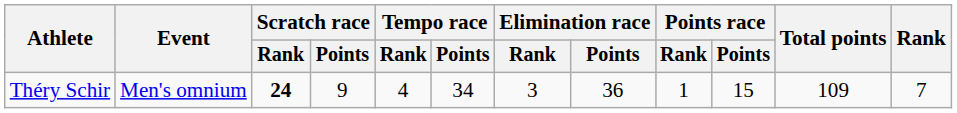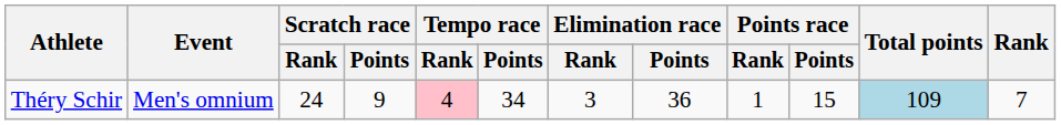Théry Schir | Scratch race / Rank: bold -> normal
Théry Schir | Tempo race / Rank: no background -> pink background
Théry Schir | Total points: no background -> lightblue background
